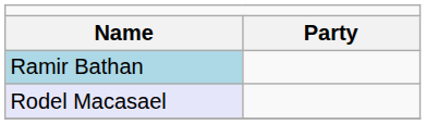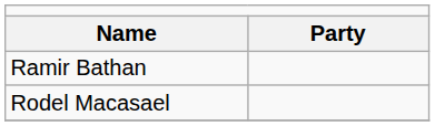Ramir Bathan | column 1: lightblue background -> no background
Rodel Macasael | column 1: lavender background -> no background
